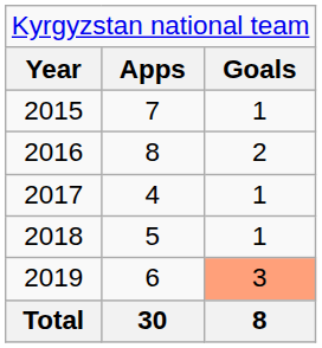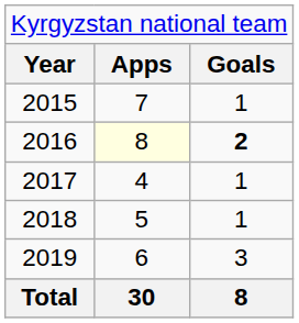2016 | column 2: no background -> lightyellow background
2016 | column 3: normal -> bold
2019 | column 3: lightsalmon background -> no background
